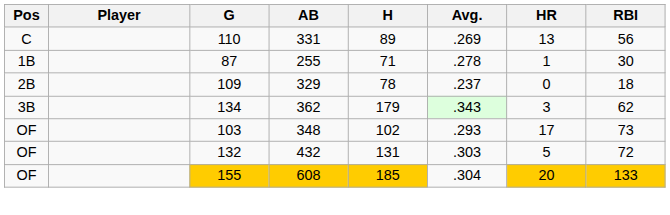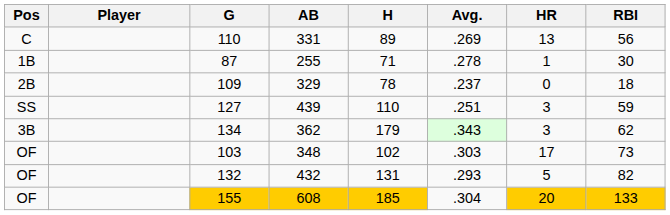+ row: SS | 127 | 439 | 110 | .251 | 3 | 59
103 | Avg.: .293 -> .303
132 | Avg.: .303 -> .293
132 | RBI: 72 -> 82
